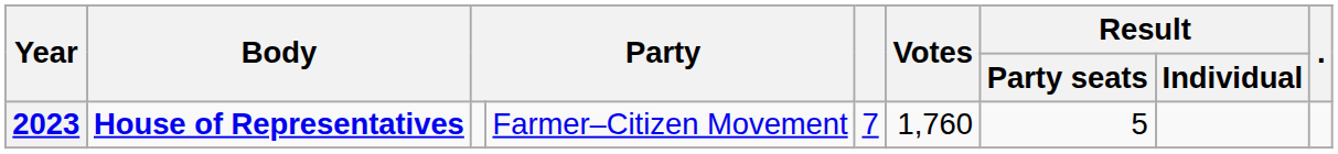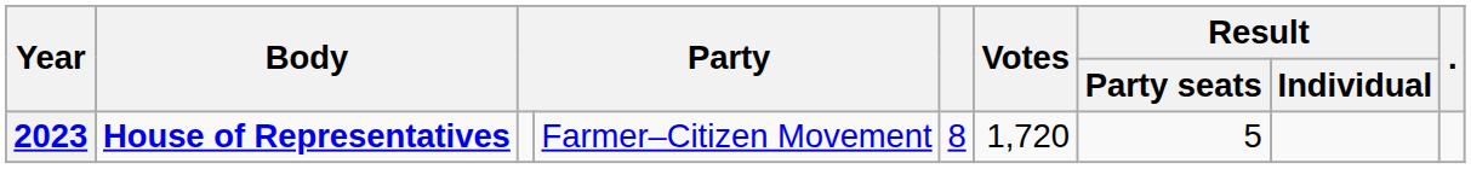2023 | column 5: 7 -> 8
2023 | Votes: 1,760 -> 1,720
